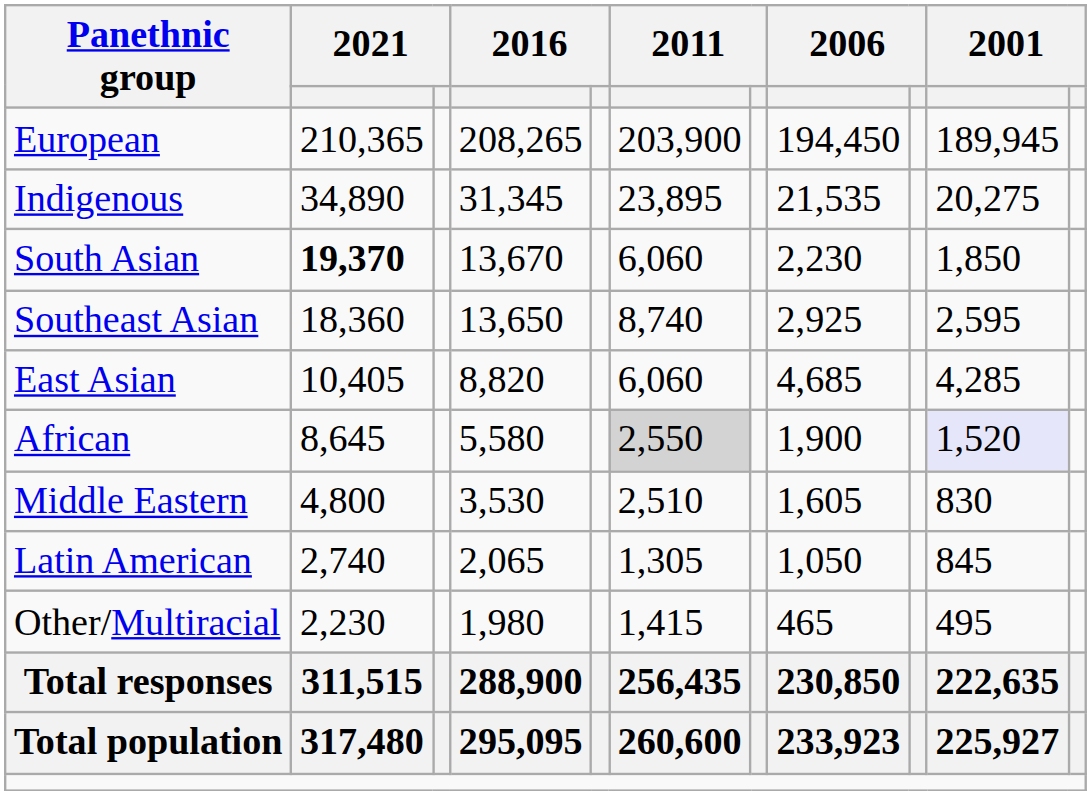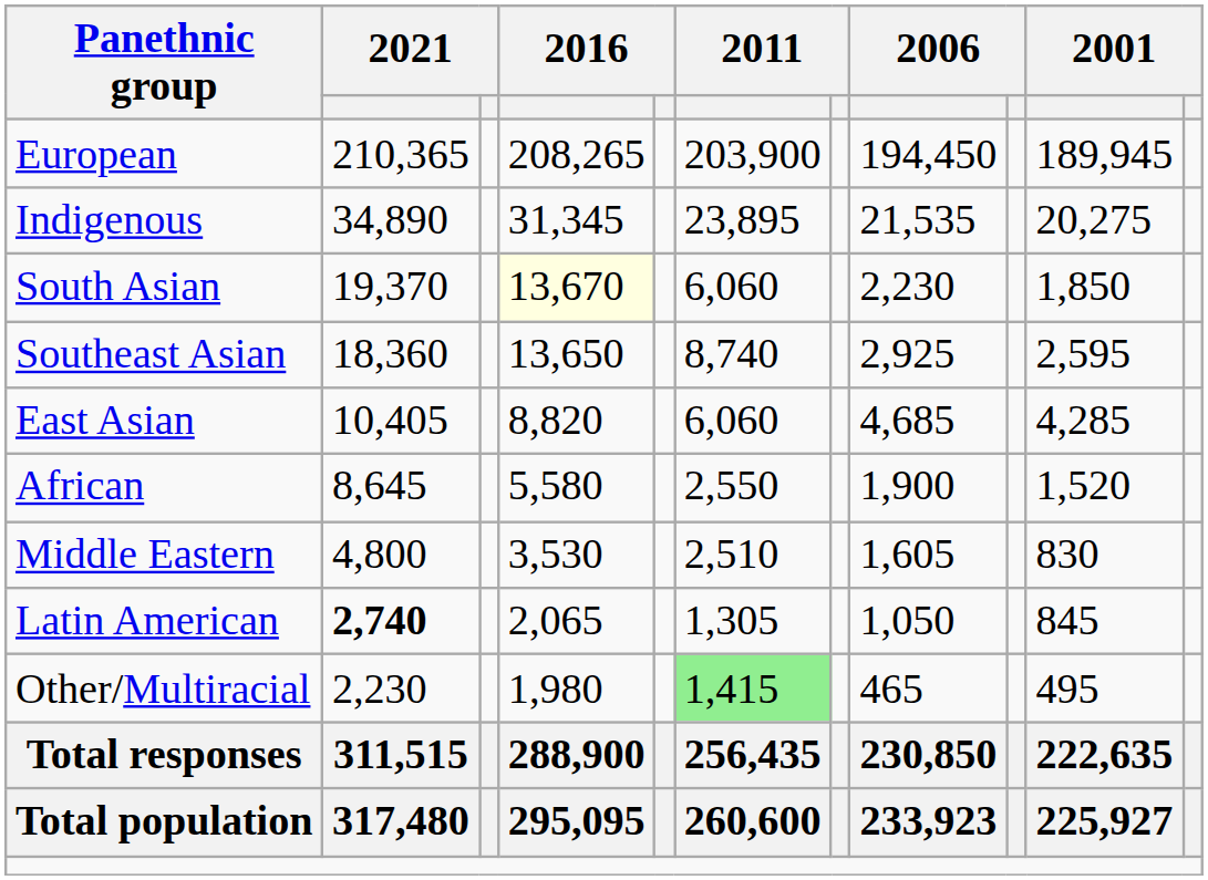South Asian | column 2: bold -> normal
South Asian | column 4: no background -> lightyellow background
African | column 6: lightgrey background -> no background
African | column 10: lavender background -> no background
Latin American | column 2: normal -> bold
Other/Multiracial | column 6: no background -> lightgreen background
